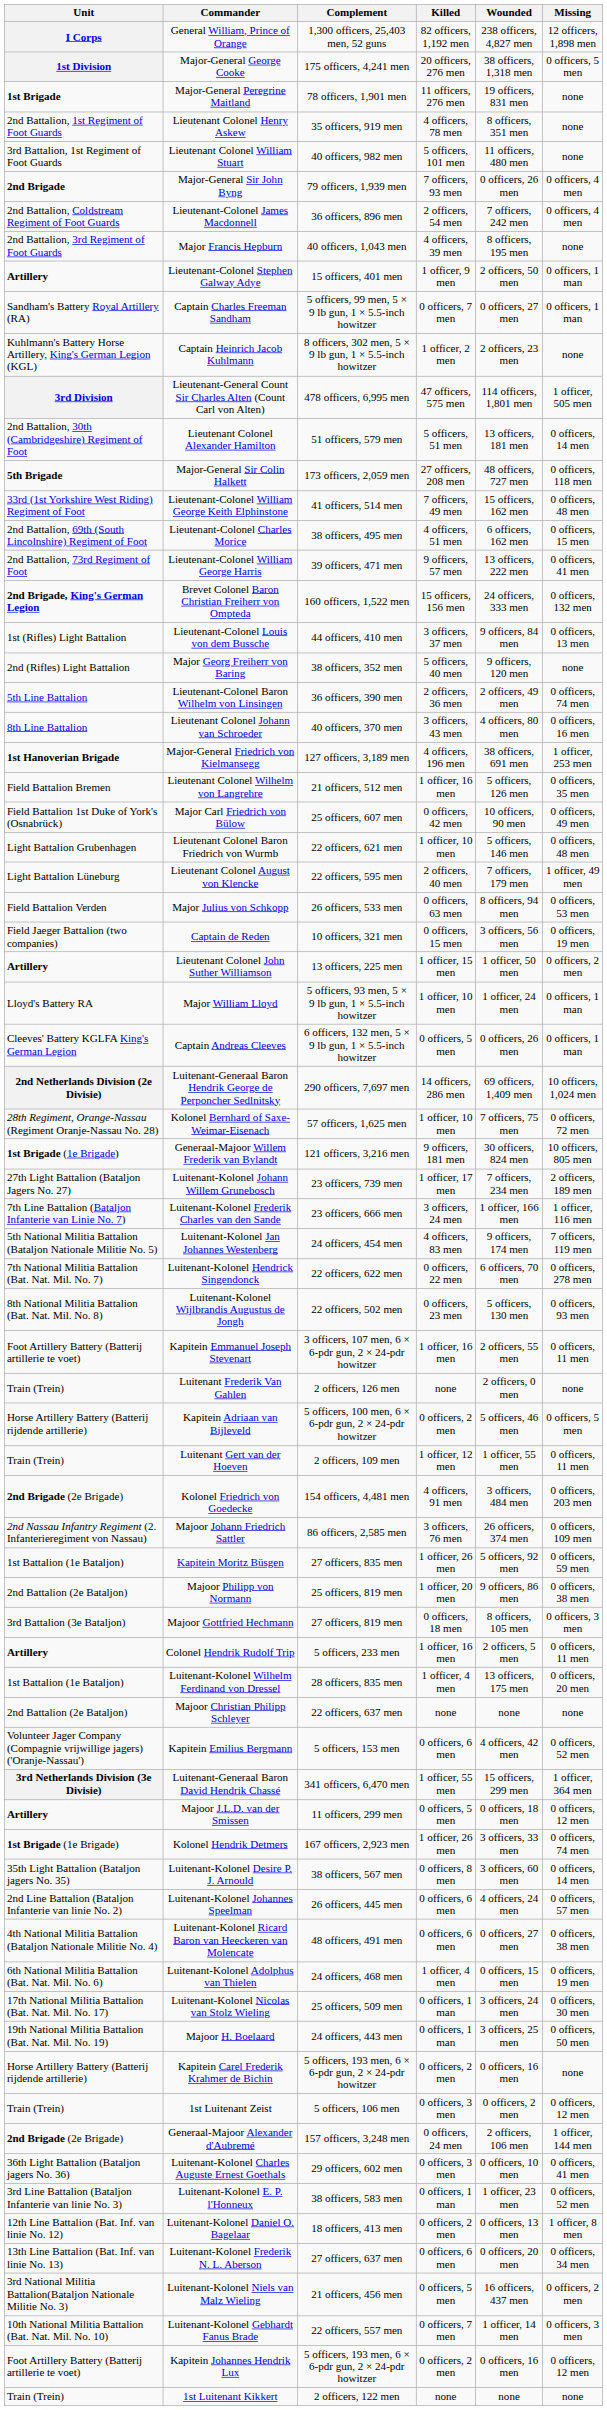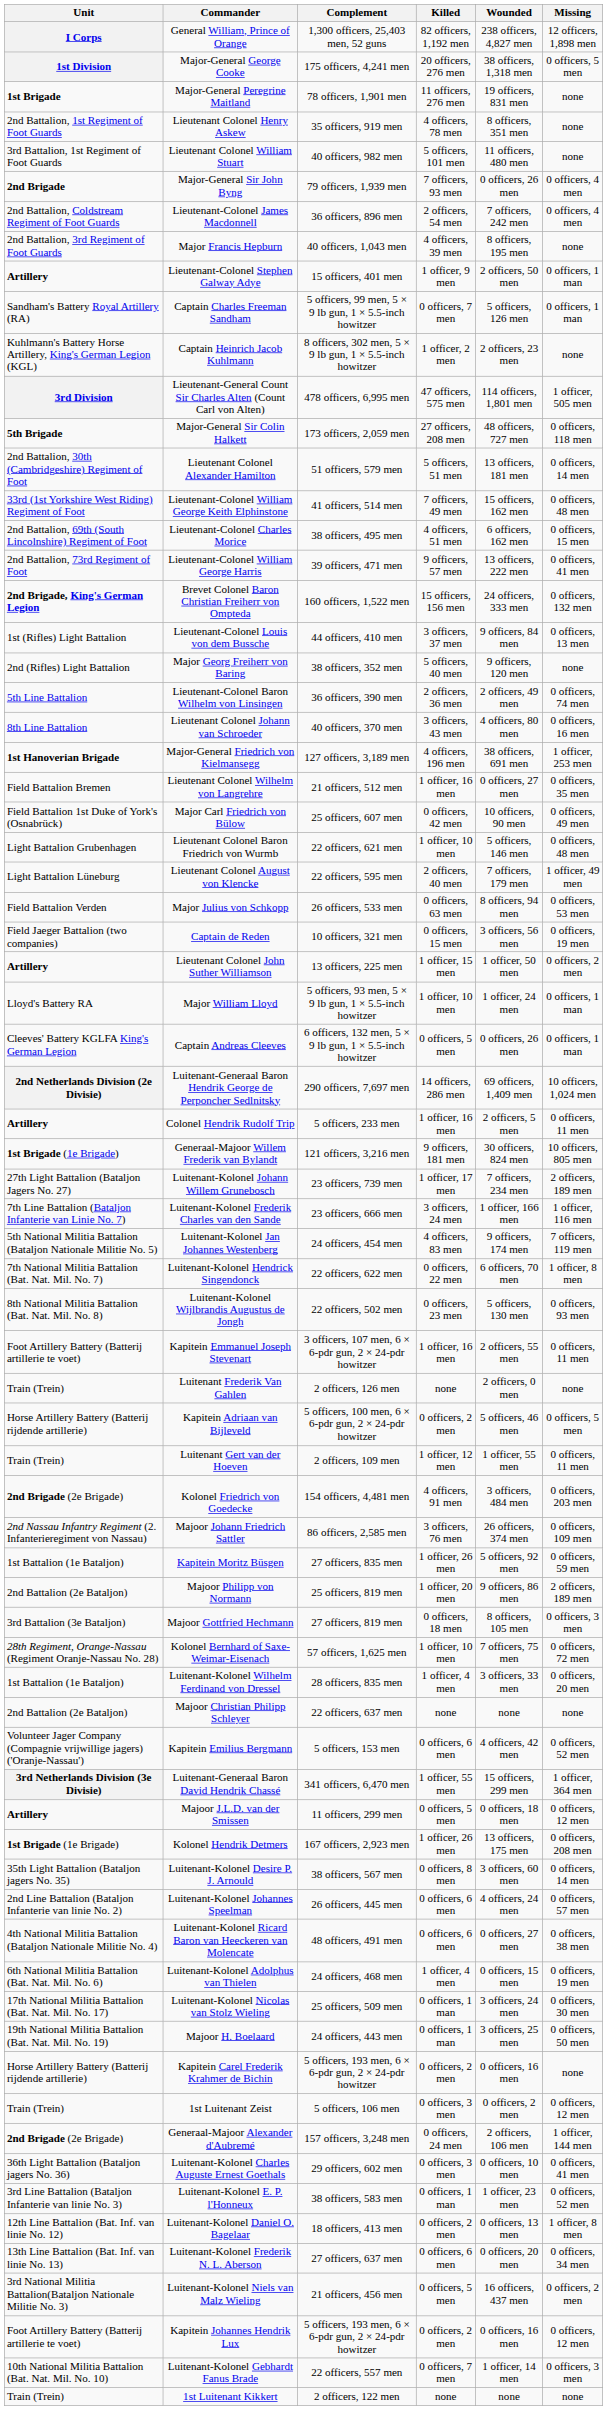Captain Charles Freeman Sandham | Wounded: 0 officers, 27 men -> 5 officers, 126 men
rows swapped: Major-General Sir Colin Halkett <-> Lieutenant Colonel Alexander Hamilton
Lieutenant Colonel Wilhelm von Langrehre | Wounded: 5 officers, 126 men -> 0 officers, 27 men
rows swapped: Colonel Hendrik Rudolf Trip <-> Kolonel Bernhard of Saxe-Weimar-Eisenach
Luitenant-Kolonel Hendrick Singendonck | Missing: 0 officers, 278 men -> 1 officer, 8 men
Majoor Philipp von Normann | Missing: 0 officers, 38 men -> 2 officers, 189 men
Luitenant-Kolonel Wilhelm Ferdinand von Dressel | Wounded: 13 officers, 175 men -> 3 officers, 33 men
Kolonel Hendrik Detmers | Wounded: 3 officers, 33 men -> 13 officers, 175 men
Kolonel Hendrik Detmers | Missing: 0 officers, 74 men -> 0 officers, 208 men
rows swapped: Luitenant-Kolonel Gebhardt Fanus Brade <-> Kapitein Johannes Hendrik Lux
